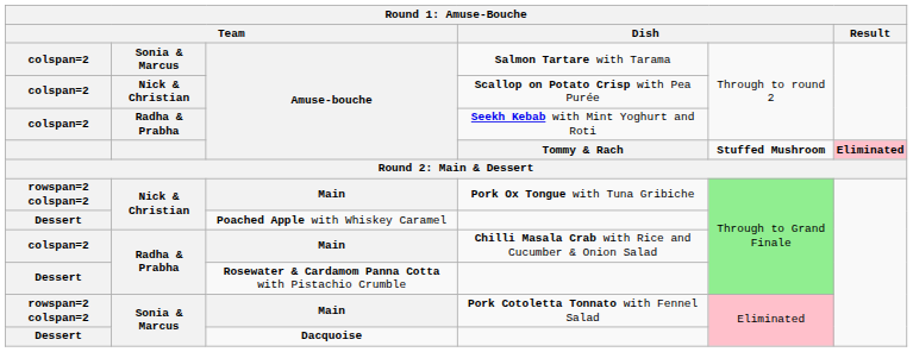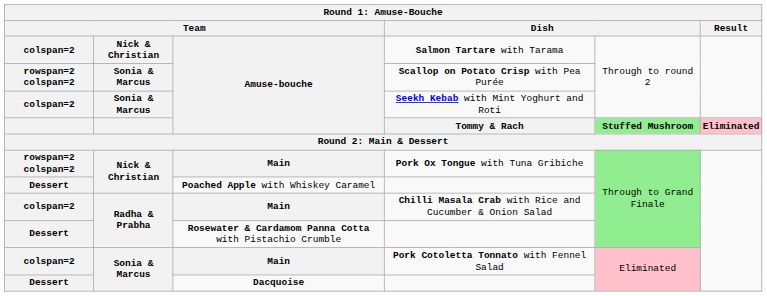Salmon Tartare with Tarama | column 2: Sonia & Marcus -> Nick & Christian
Scallop on Potato Crisp with Pea Purée | column 1: colspan=2 -> rowspan=2 colspan=2
Scallop on Potato Crisp with Pea Purée | column 2: Nick & Christian -> Sonia & Marcus
Seekh Kebab with Mint Yoghurt and Roti | column 2: Radha & Prabha -> Sonia & Marcus
Tommy & Rach | column 5: no background -> lightgreen background
Pork Cotoletta Tonnato with Fennel Salad | column 1: rowspan=2 colspan=2 -> colspan=2
